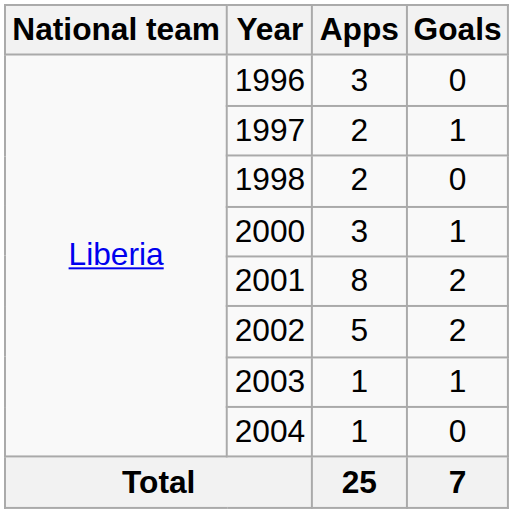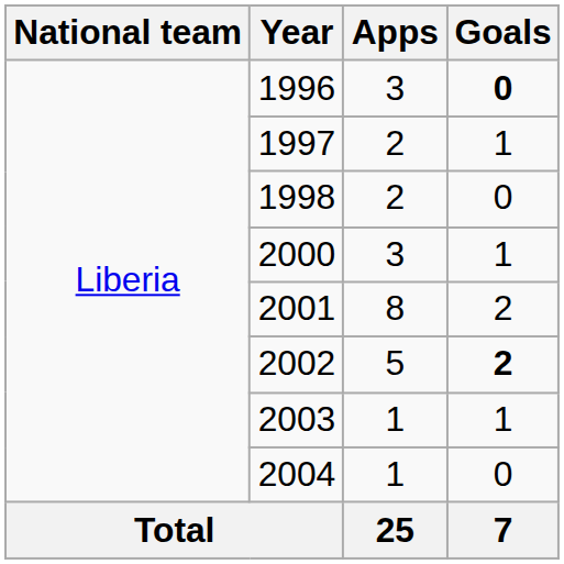1996 | Goals: normal -> bold
2002 | Goals: normal -> bold
